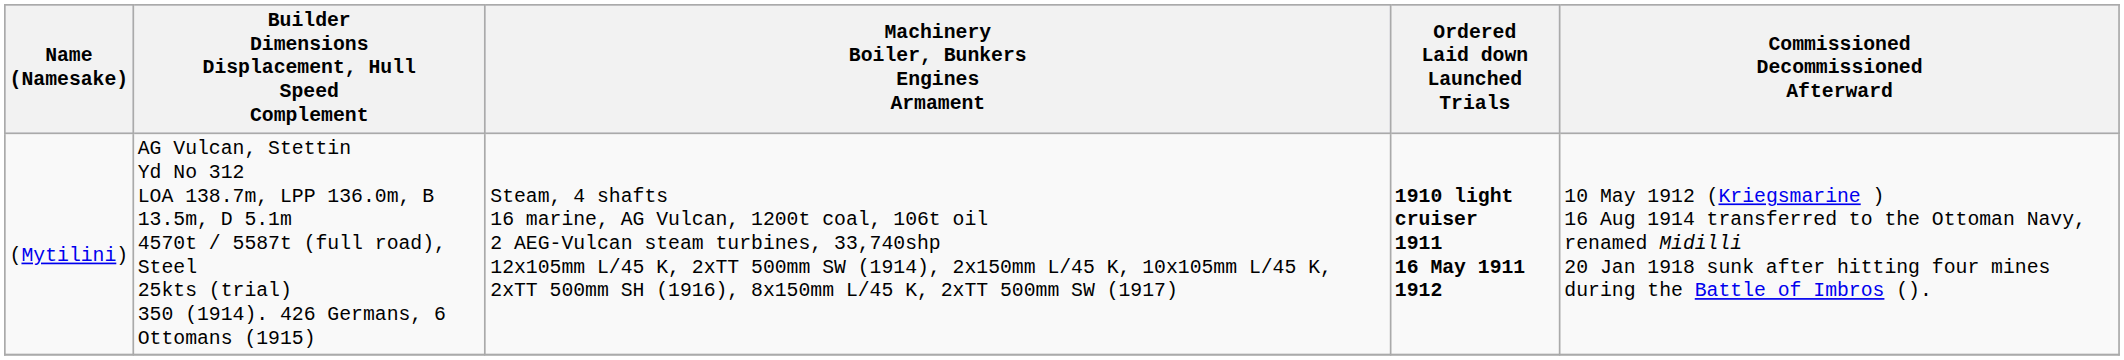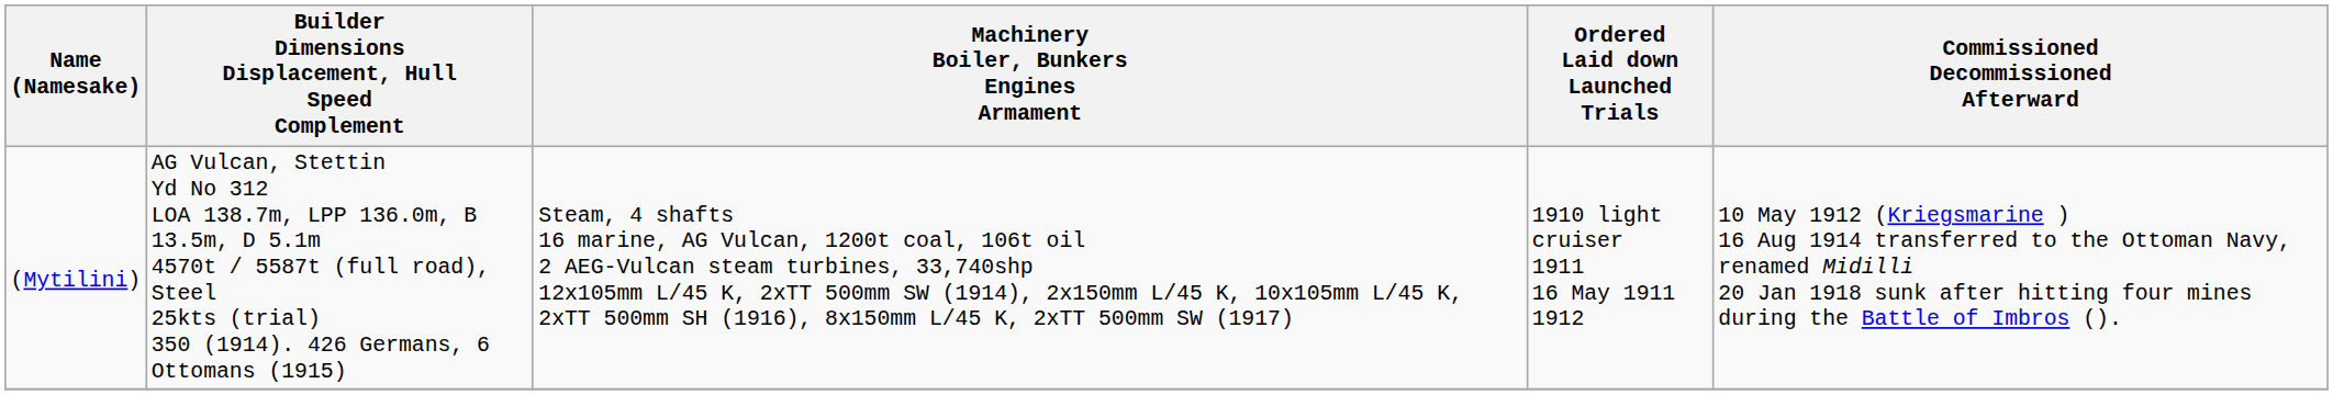(Mytilini) | Ordered Laid down Launched Trials: bold -> normal
